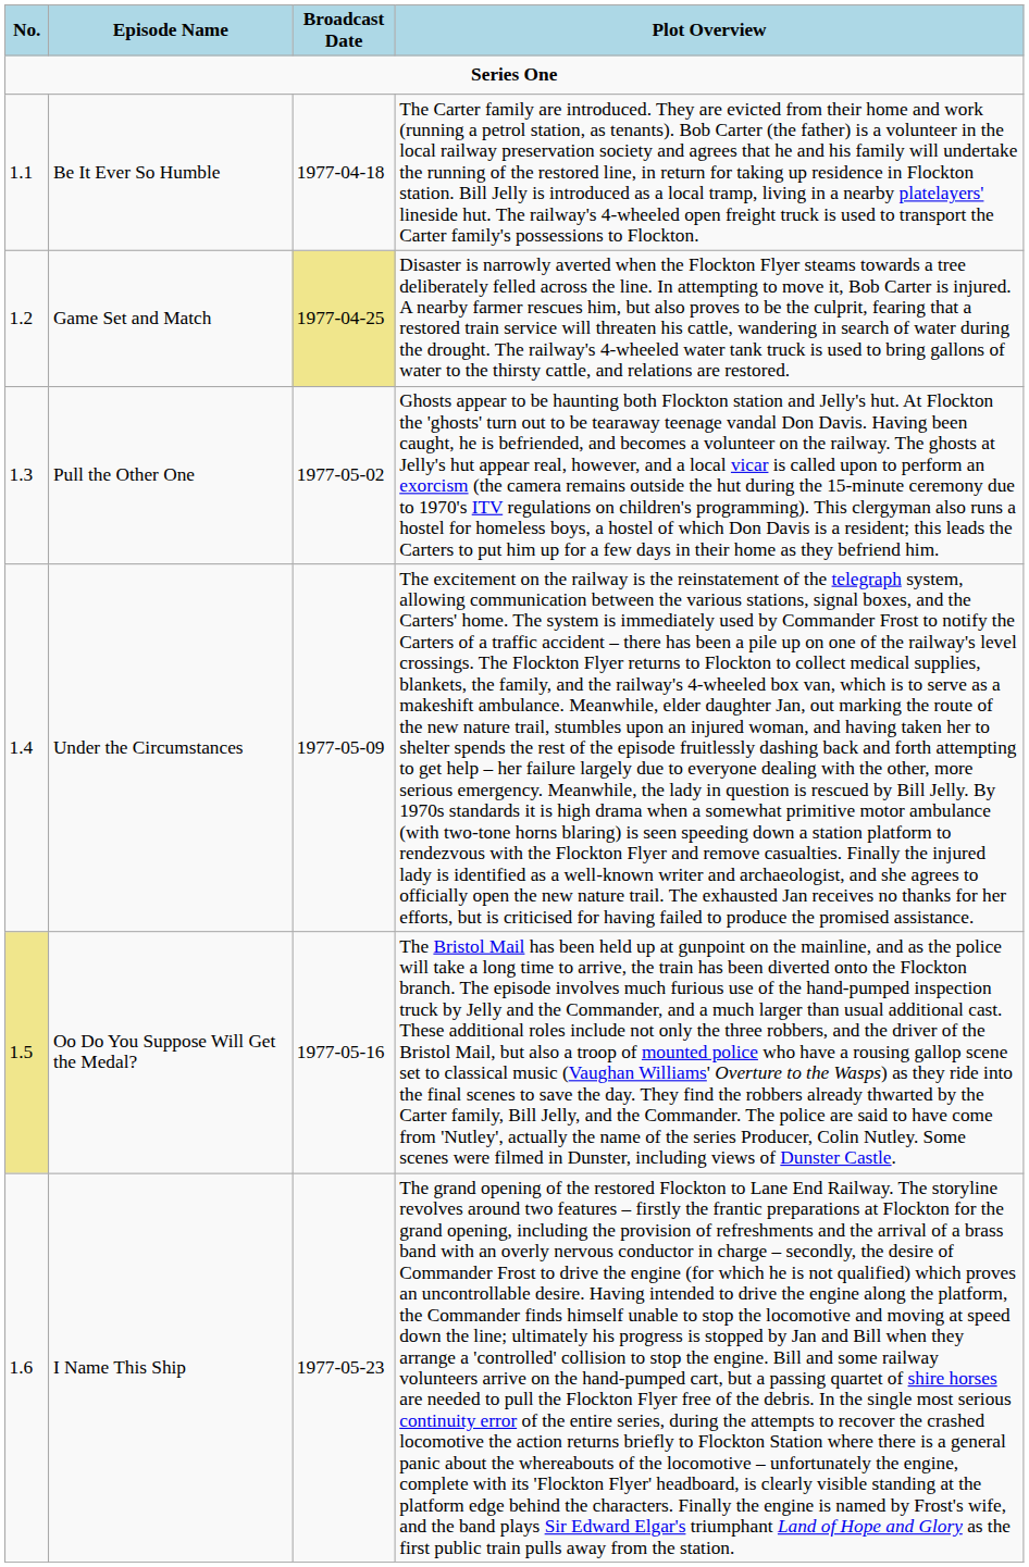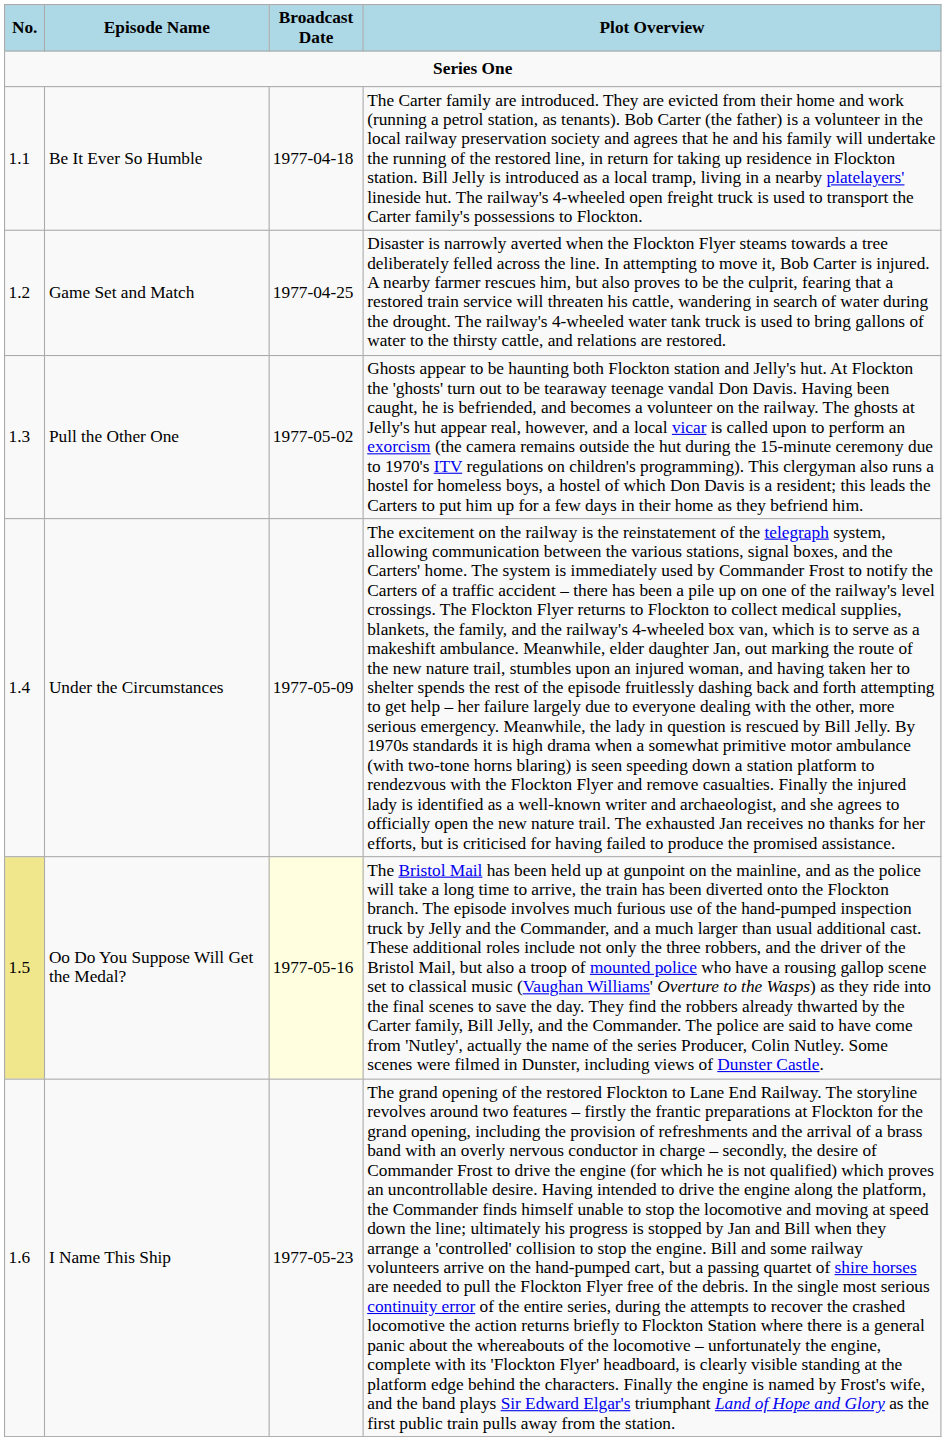Game Set and Match | Broadcast Date: khaki background -> no background
Oo Do You Suppose Will Get the Medal? | Broadcast Date: no background -> lightyellow background
